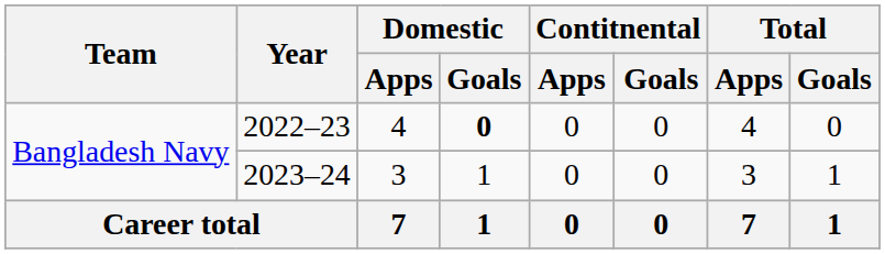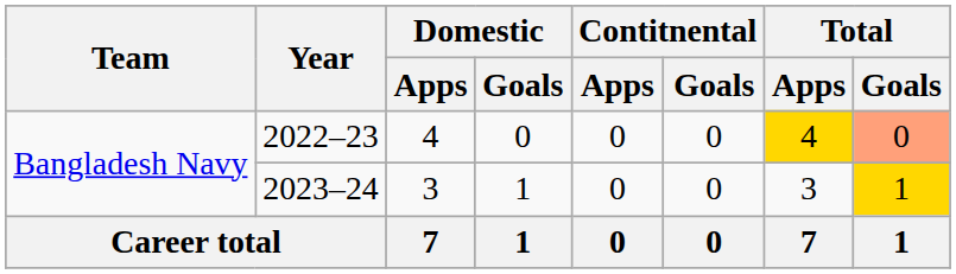2022–23 | Domestic / Goals: bold -> normal
2022–23 | Total / Apps: no background -> gold background
2022–23 | Total / Goals: no background -> lightsalmon background
2023–24 | Total / Goals: no background -> gold background
